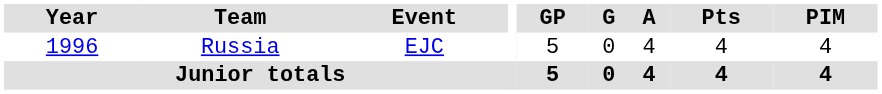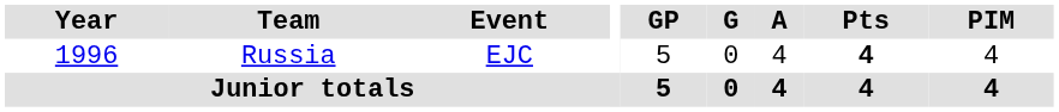Russia | Pts: normal -> bold
